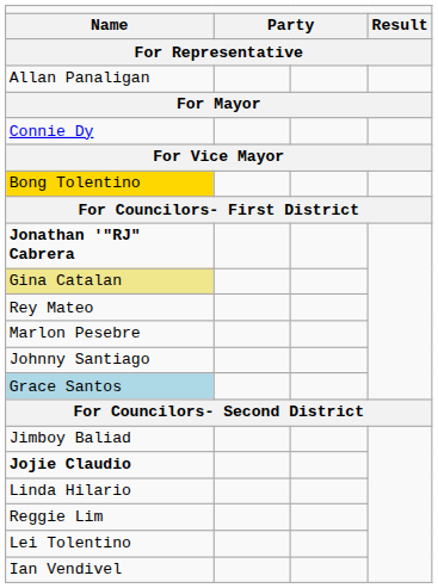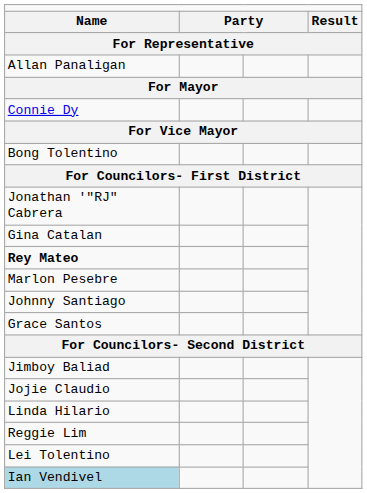Bong Tolentino | column 1: gold background -> no background
Jonathan '"RJ" Cabrera | column 1: bold -> normal
Gina Catalan | column 1: khaki background -> no background
Rey Mateo | column 1: normal -> bold
Grace Santos | column 1: lightblue background -> no background
Jojie Claudio | column 1: bold -> normal
Ian Vendivel | column 1: no background -> lightblue background
